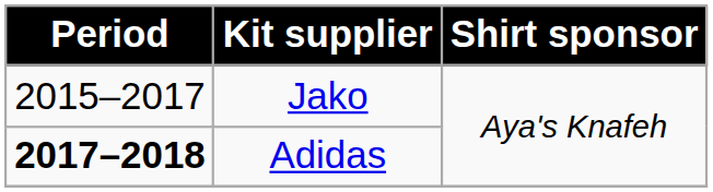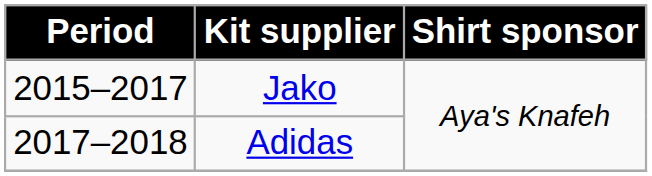Adidas | Period: bold -> normal
